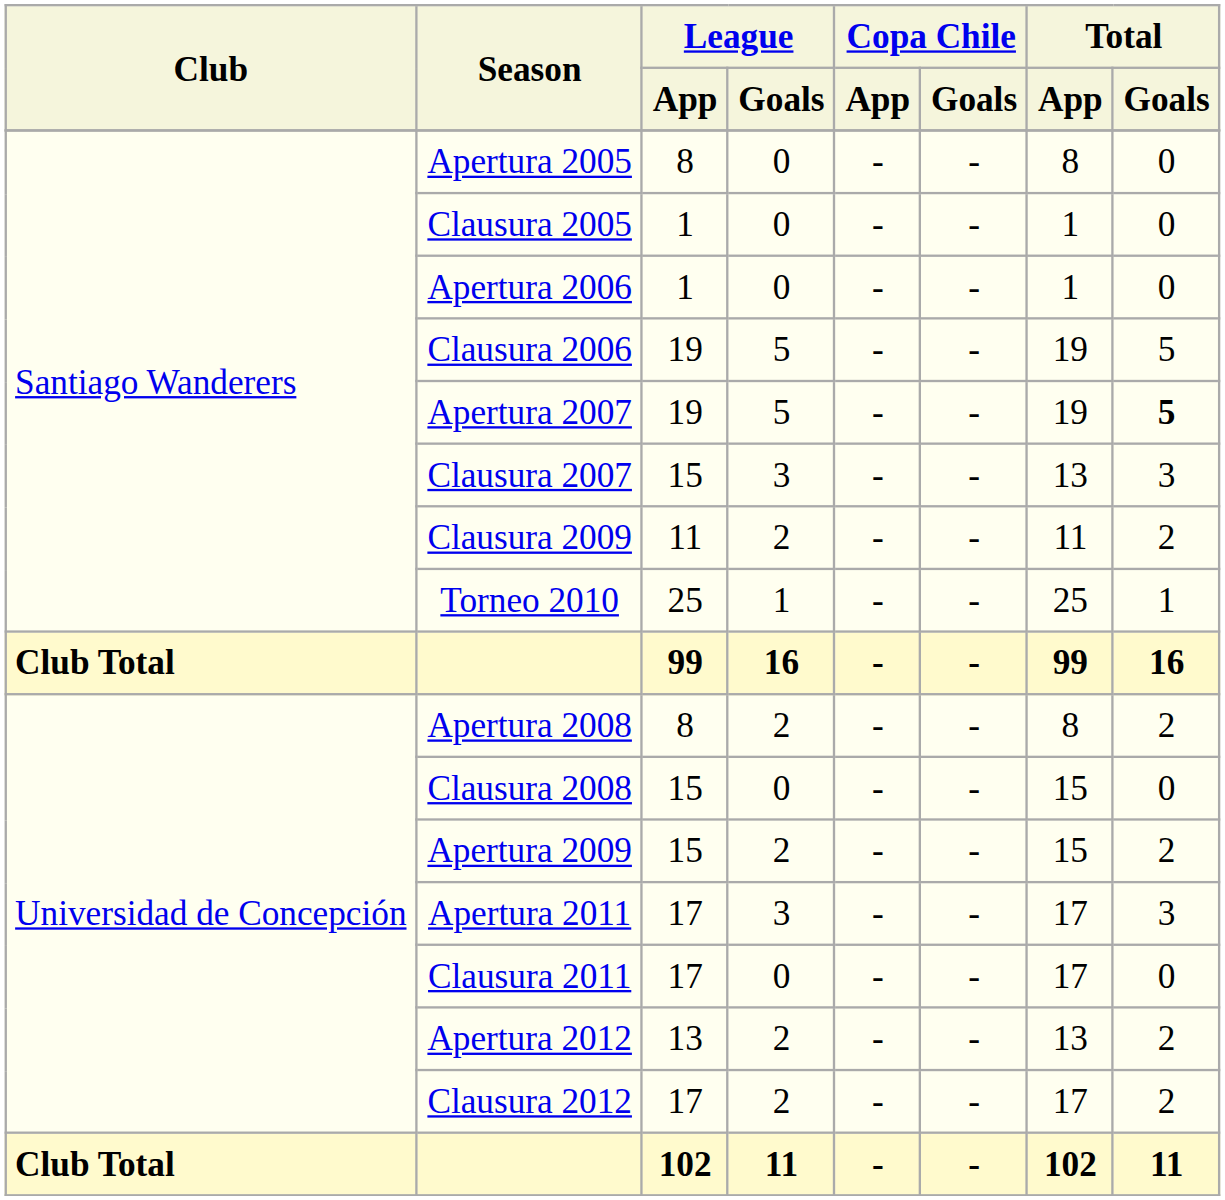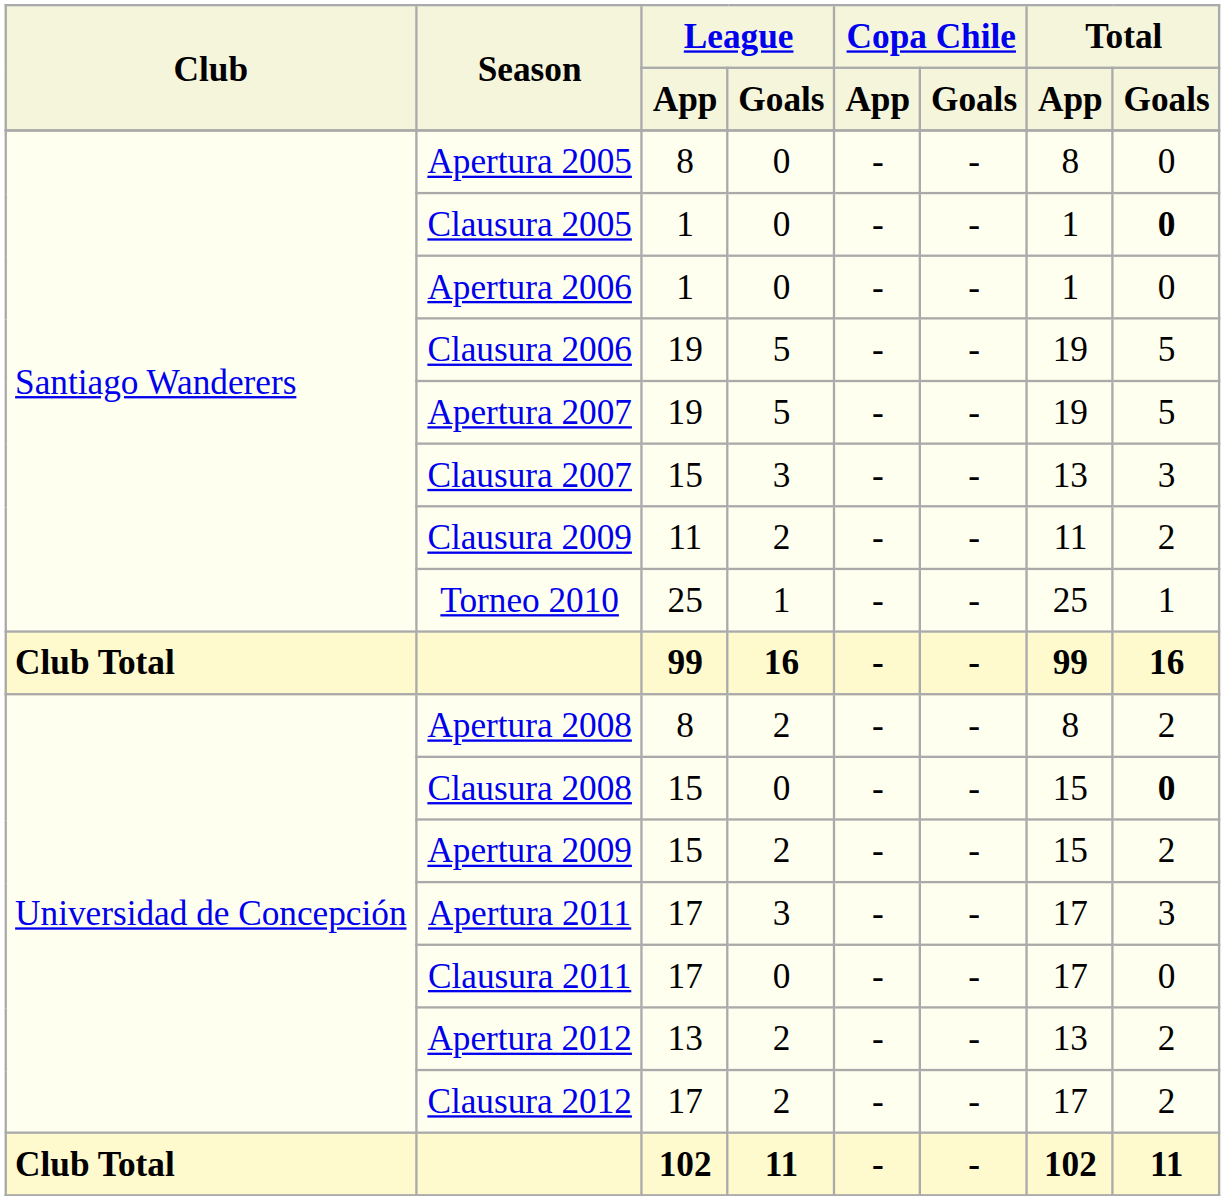Clausura 2005 | Total / Goals: normal -> bold
Apertura 2007 | Total / Goals: bold -> normal
Clausura 2008 | Total / Goals: normal -> bold
